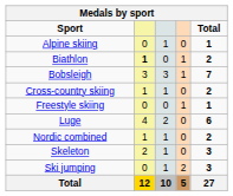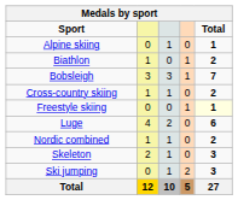Biathlon | column 2: bold -> normal
Freestyle skiing | Total: no background -> lightyellow background
